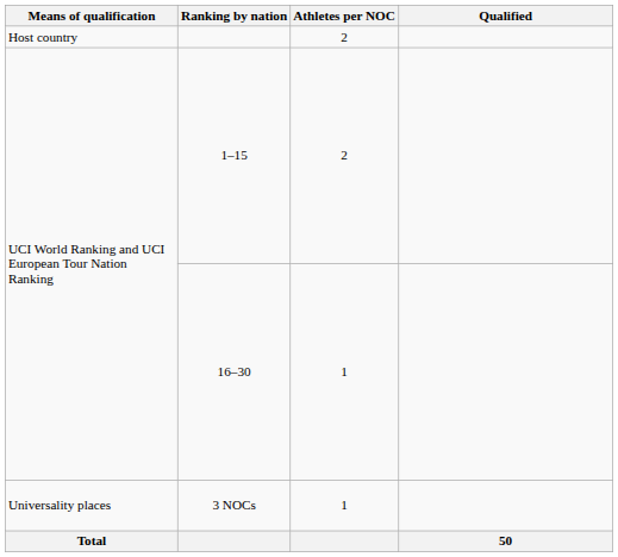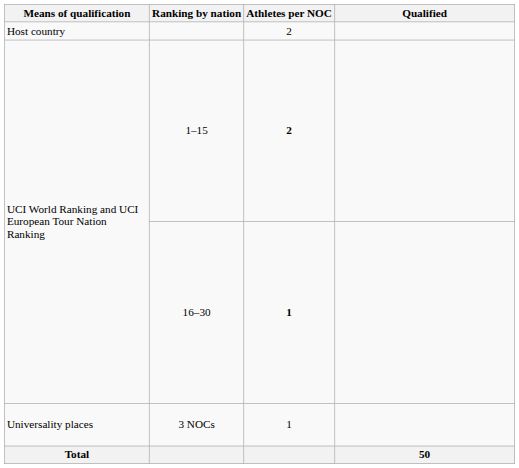1–15 | Athletes per NOC: normal -> bold
16–30 | Athletes per NOC: normal -> bold
